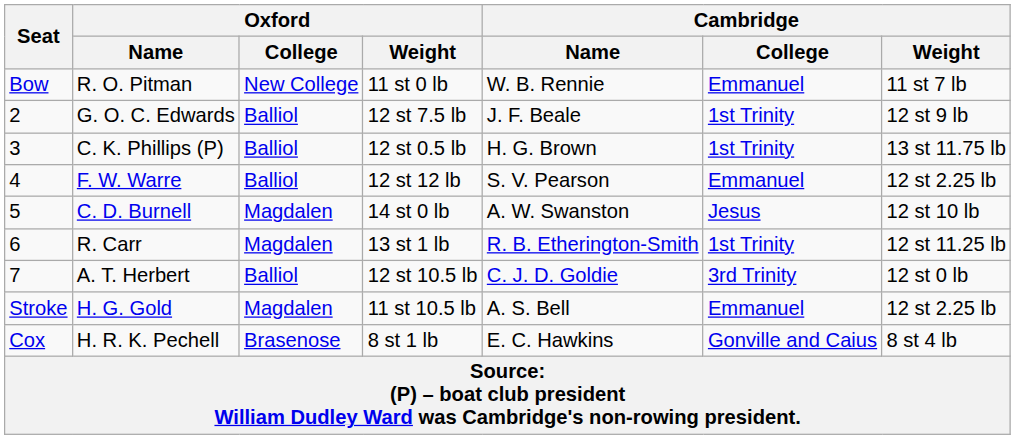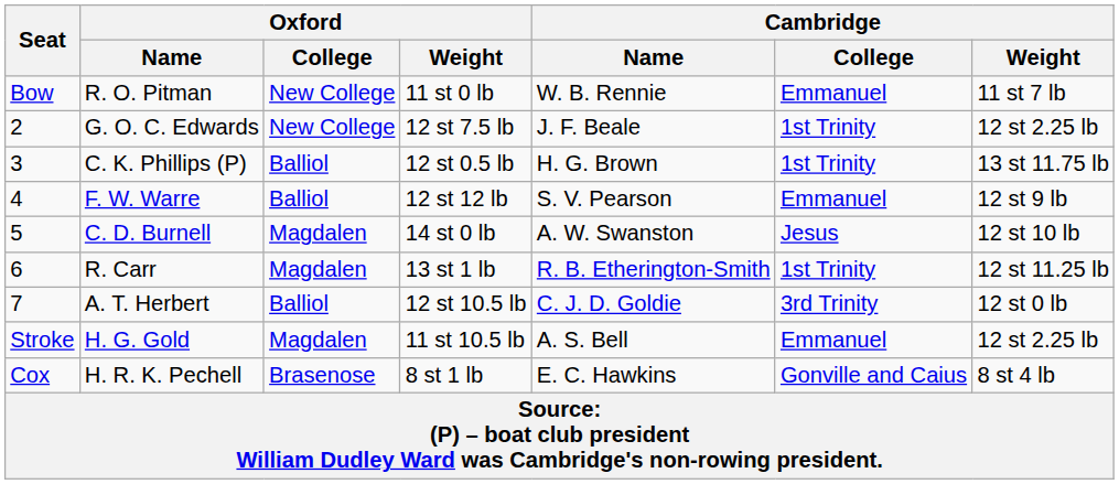G. O. C. Edwards | Oxford / College: Balliol -> New College
G. O. C. Edwards | Cambridge / Weight: 12 st 9 lb -> 12 st 2.25 lb
F. W. Warre | Cambridge / Weight: 12 st 2.25 lb -> 12 st 9 lb
